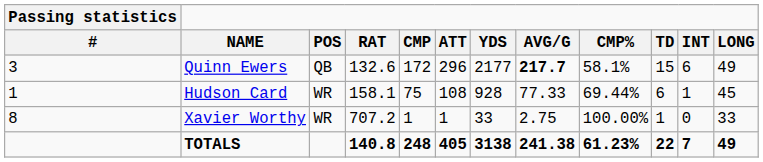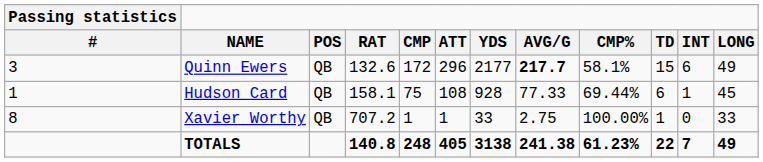Hudson Card | POS: WR -> QB
Xavier Worthy | POS: WR -> QB
